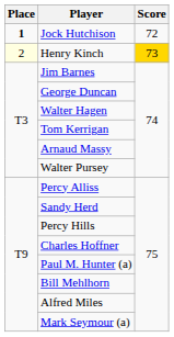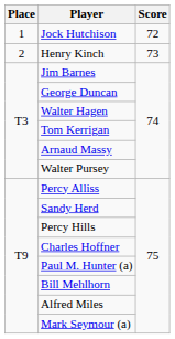Jock Hutchison | Place: bold -> normal
Henry Kinch | Place: lightyellow background -> no background
Henry Kinch | Score: gold background -> no background
